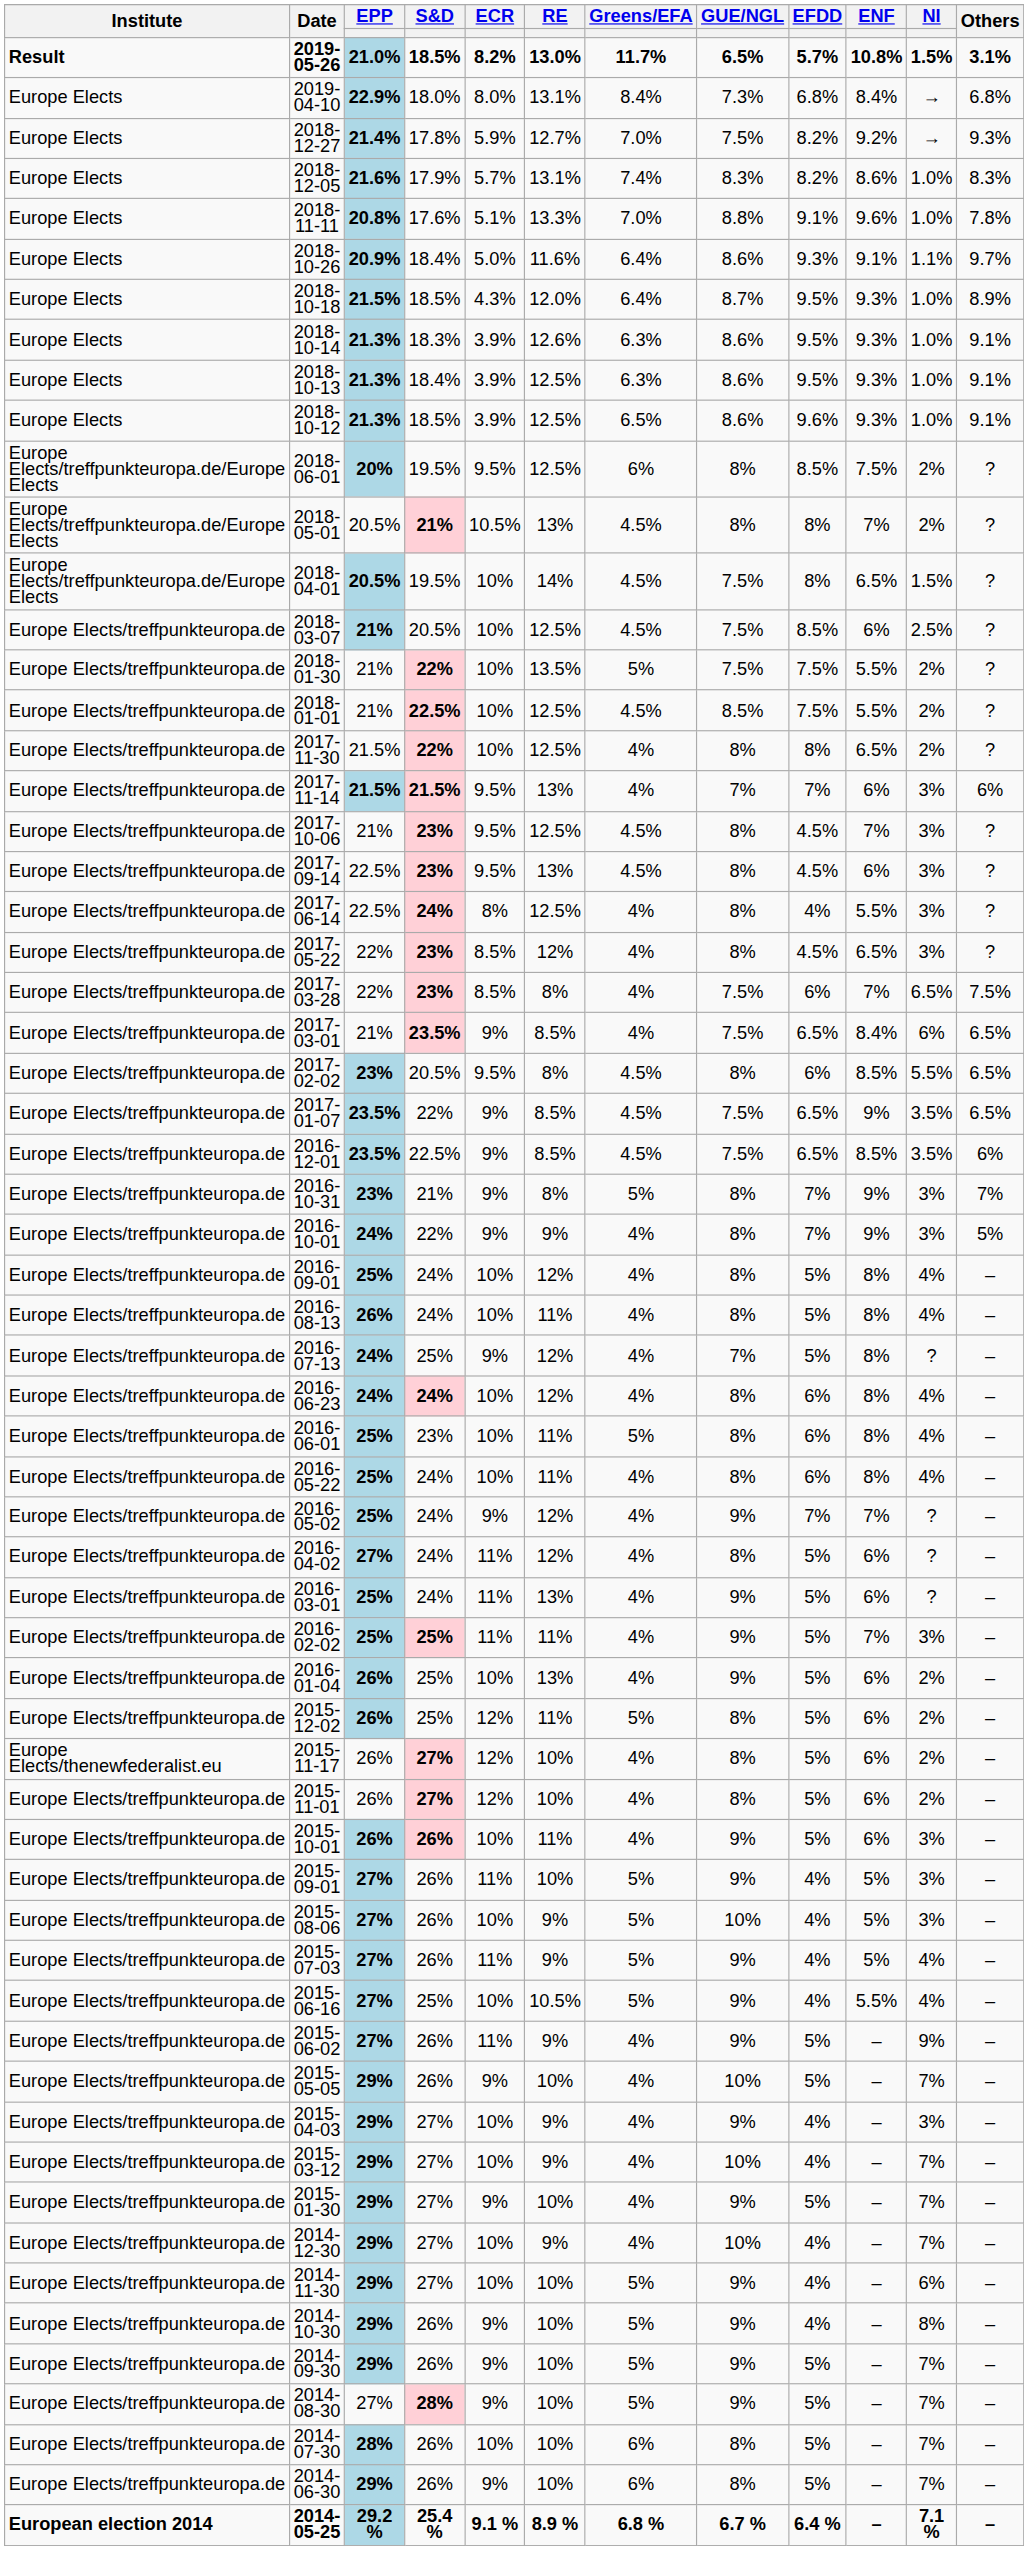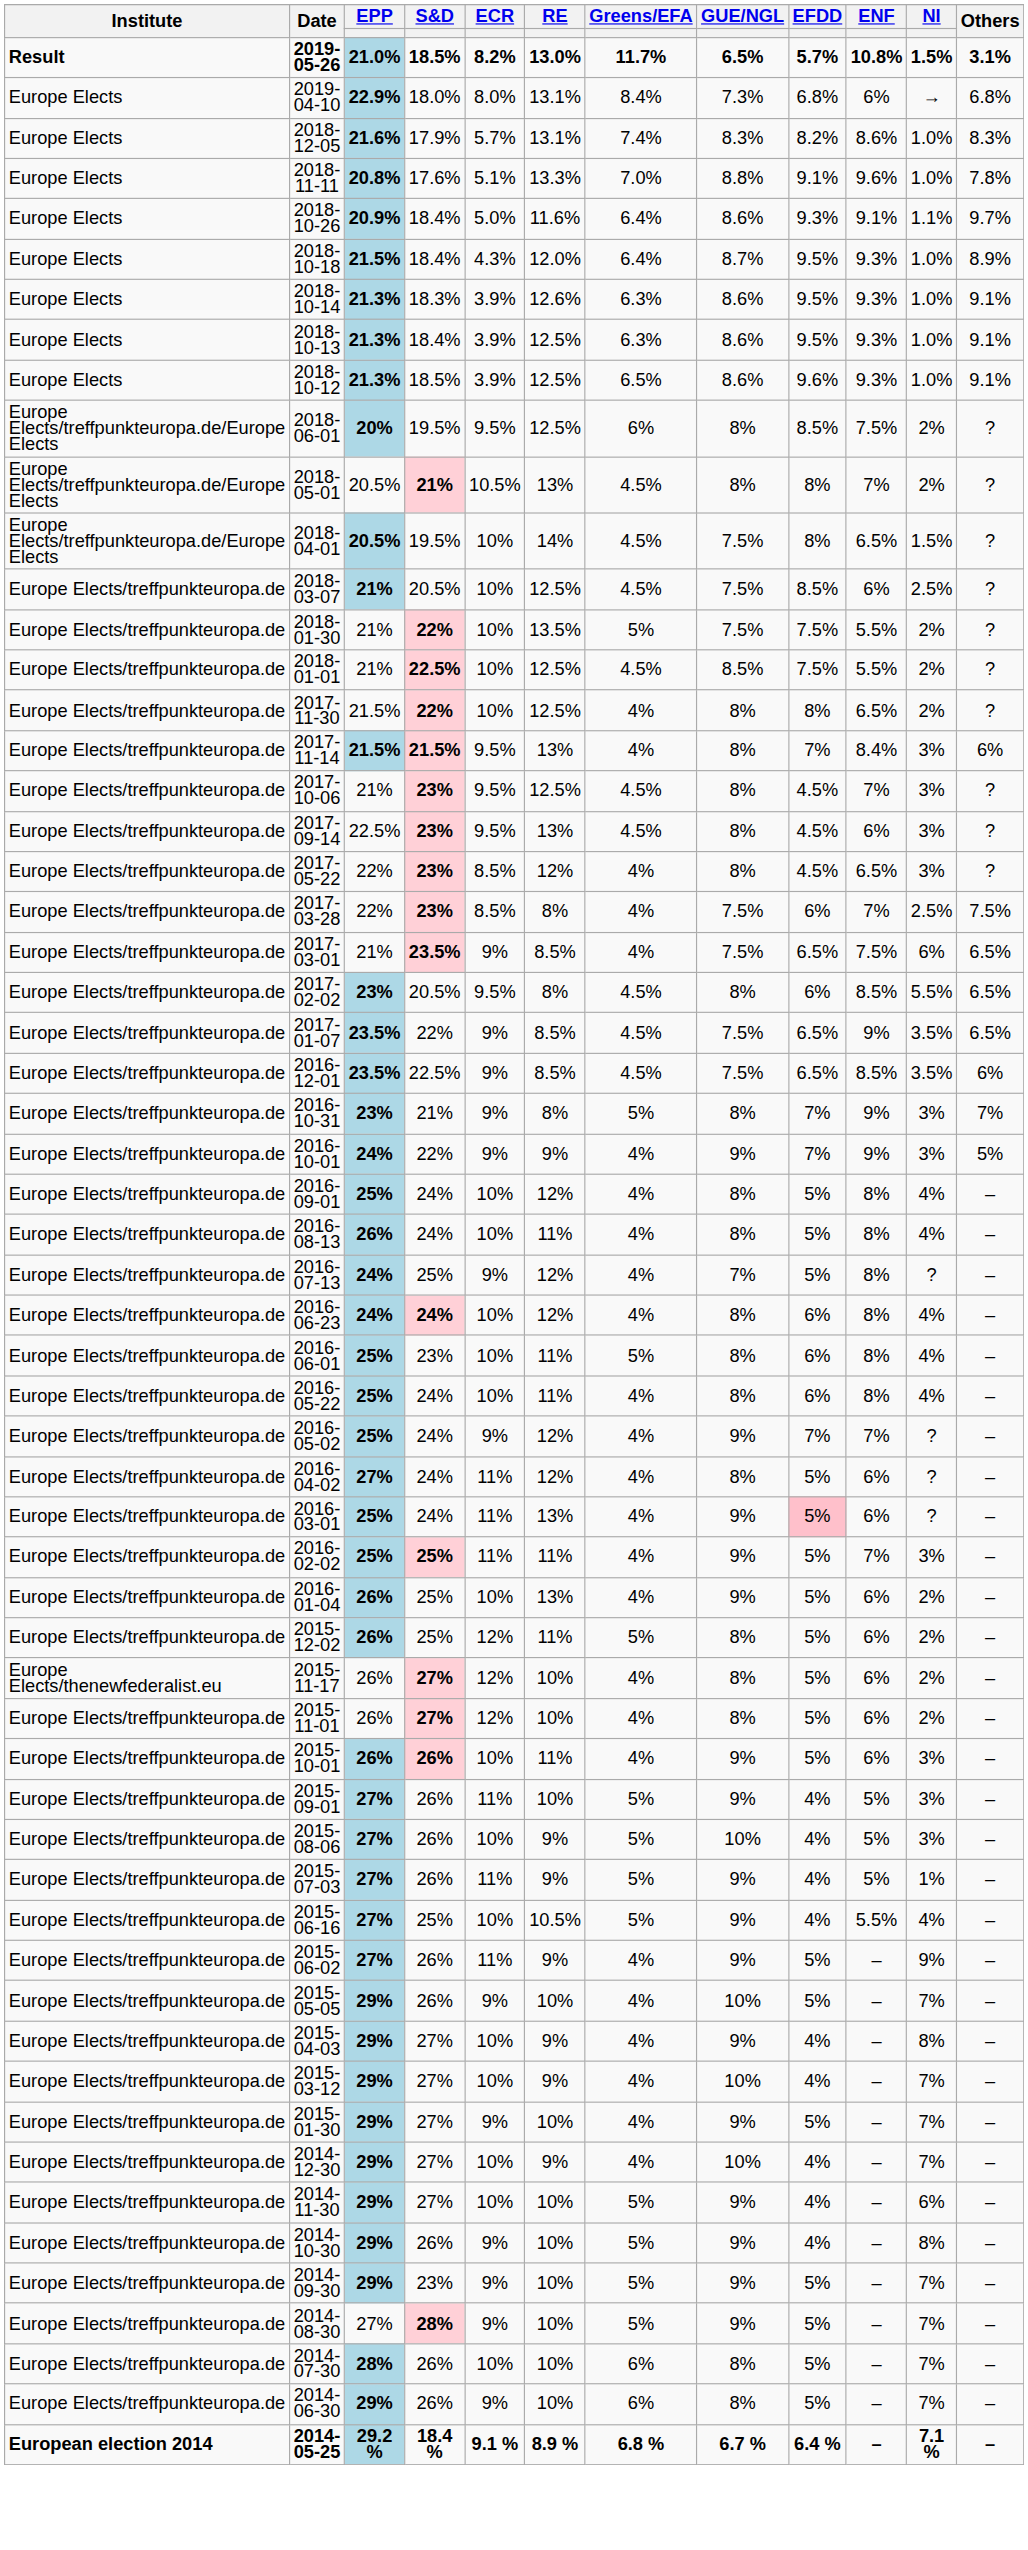2019-04-10 | ENF: 8.4% -> 6%
- row: Europe Elects | 2018-12-27 | 21.4% | 17.8% | 5.9% | 12.7% | 7.0% | 7.5% | 8.2% | 9.2% | → | 9.3%
2018-10-18 | S&D: 18.5% -> 18.4%
2017-11-14 | GUE/NGL: 7% -> 8%
2017-11-14 | ENF: 6% -> 8.4%
- row: Europe Elects/treffpunkteuropa.de | 2017-06-14 | 22.5% | 24% | 8% | 12.5% | 4% | 8% | 4% | 5.5% | 3% | ?
2017-03-28 | NI: 6.5% -> 2.5%
2017-03-01 | ENF: 8.4% -> 7.5%
2016-10-01 | GUE/NGL: 8% -> 9%
2016-03-01 | EFDD: no background -> pink background
2015-07-03 | NI: 4% -> 1%
2015-04-03 | NI: 3% -> 8%
2014-09-30 | S&D: 26% -> 23%
2014-05-25 | S&D: 25.4 % -> 18.4 %
